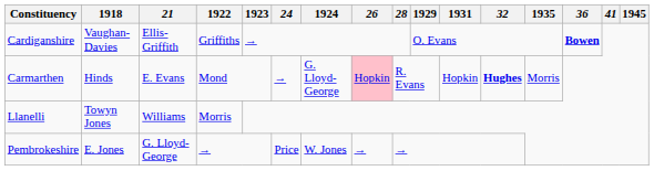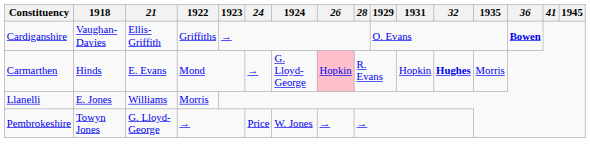Llanelli | 1918: Towyn Jones -> E. Jones
Pembrokeshire | 1918: E. Jones -> Towyn Jones
